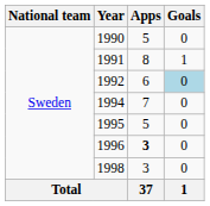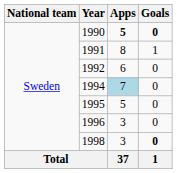1990 | Apps: normal -> bold
1990 | Goals: normal -> bold
1992 | Goals: lightblue background -> no background
1994 | Apps: no background -> lightblue background
1996 | Apps: bold -> normal
1998 | Goals: normal -> bold
